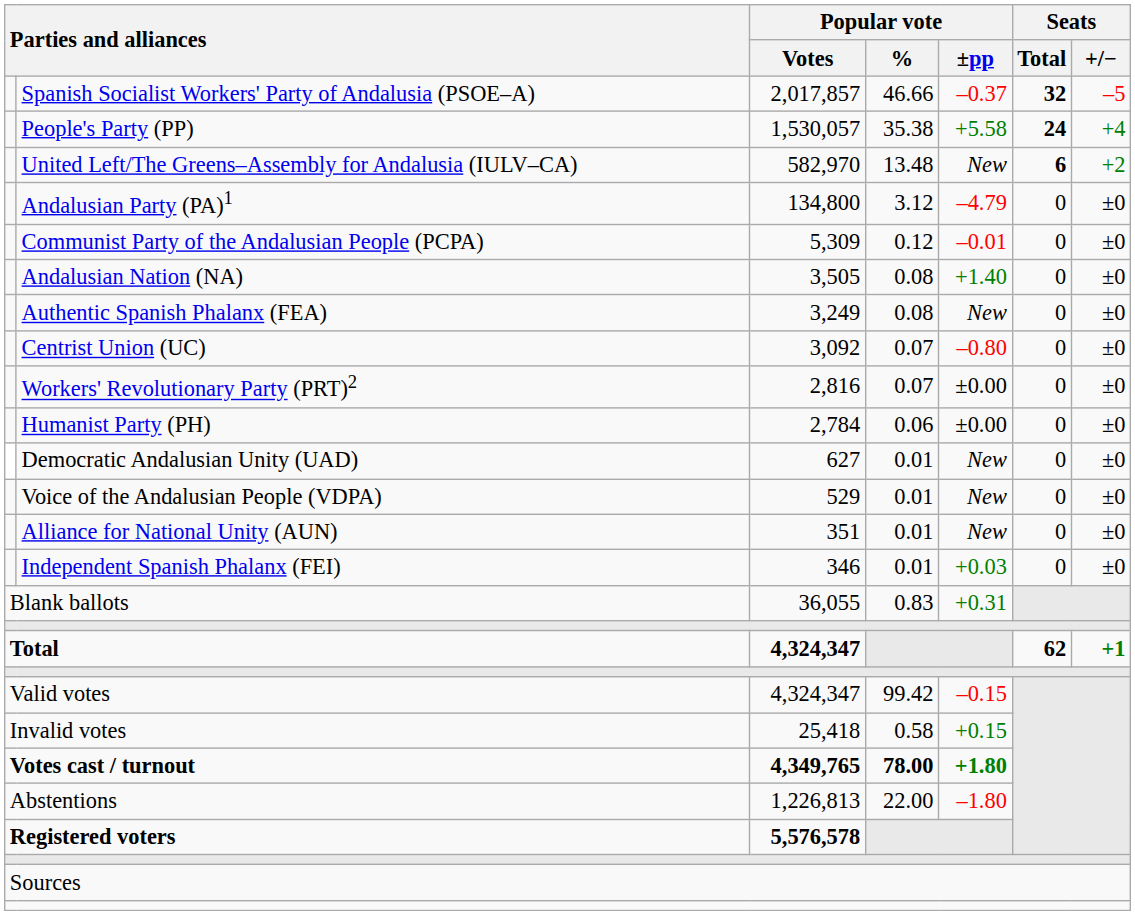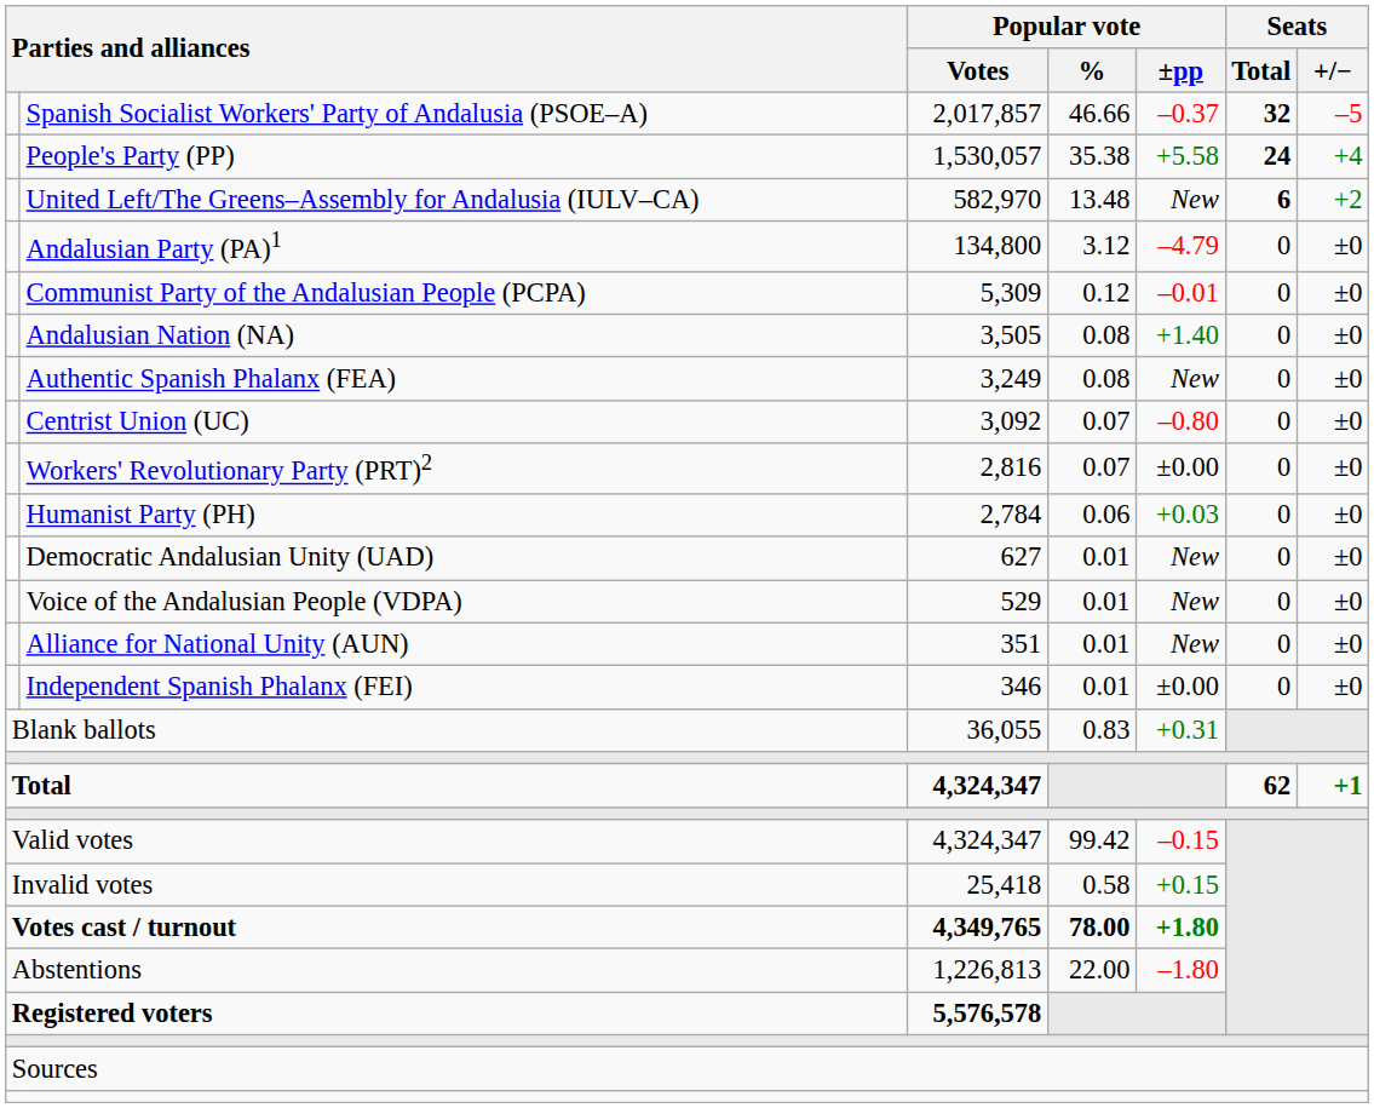Humanist Party (PH) | Popular vote / ±pp: ±0.00 -> +0.03
Independent Spanish Phalanx (FEI) | Popular vote / ±pp: +0.03 -> ±0.00
